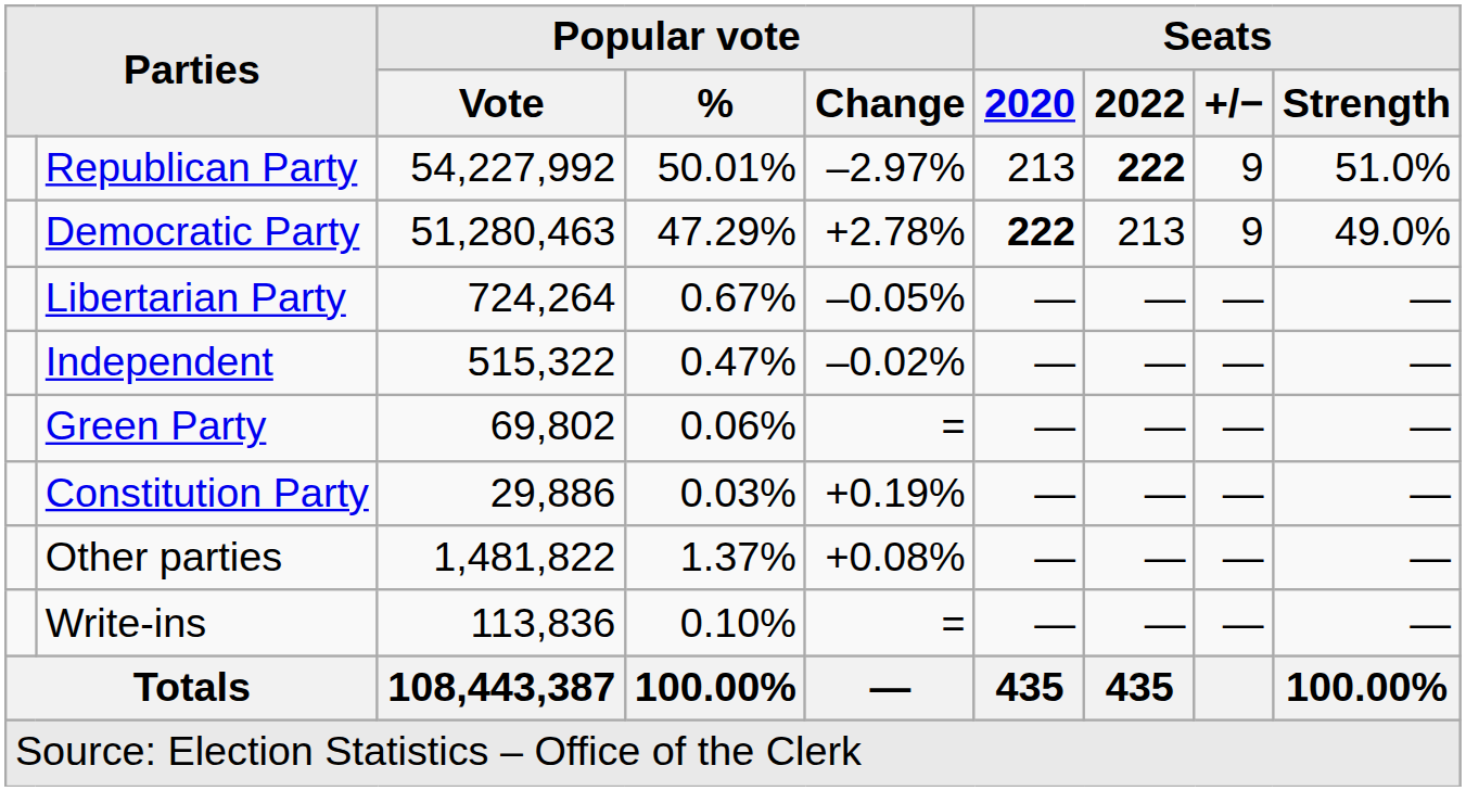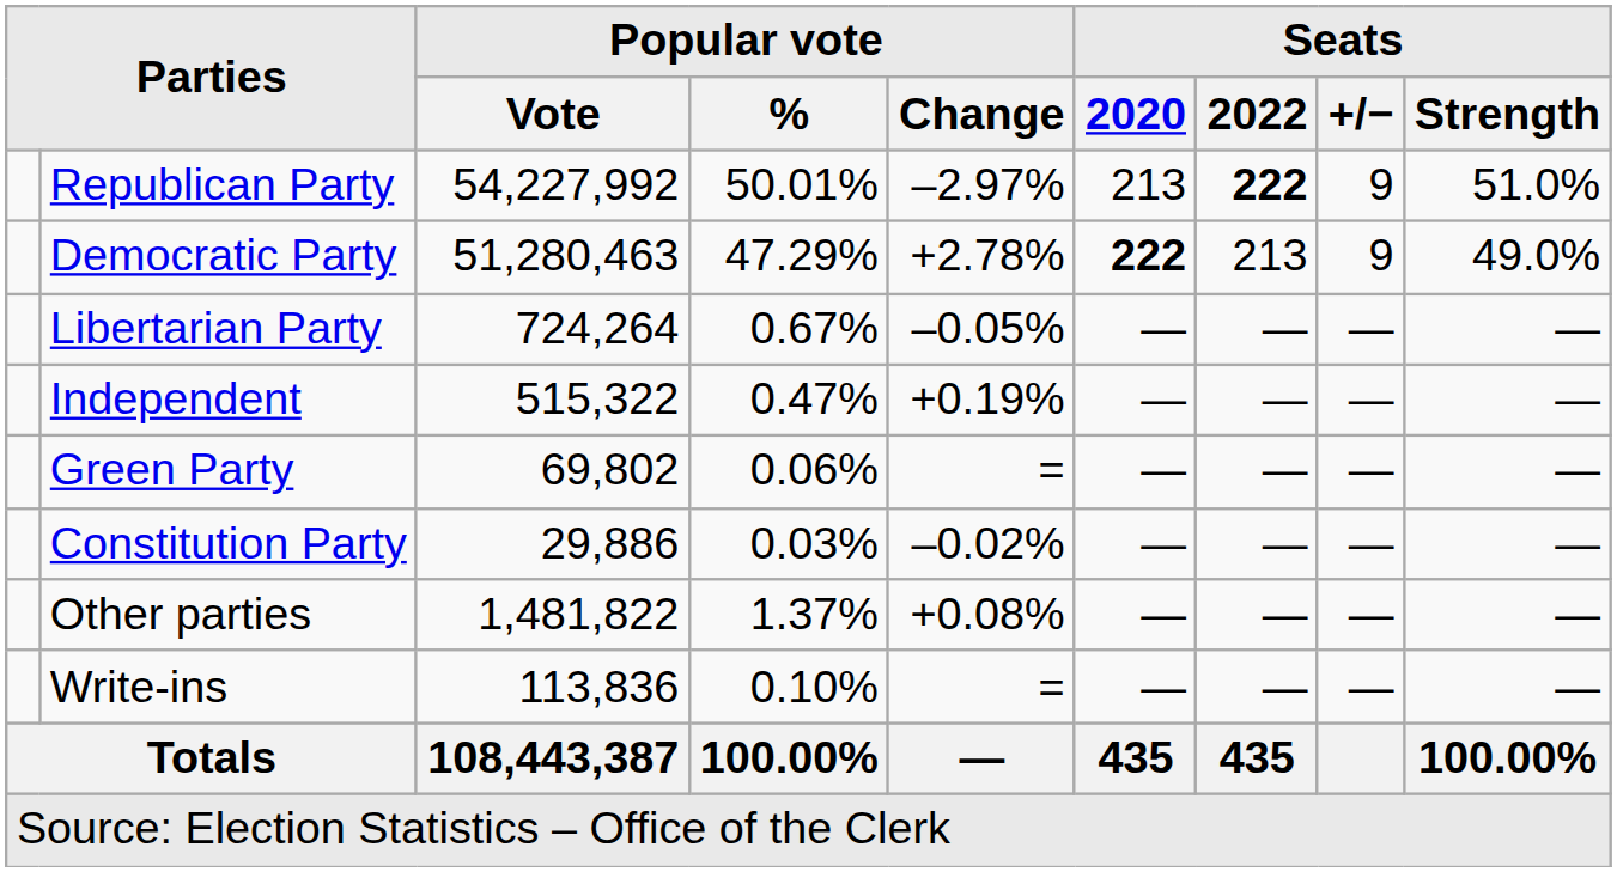Independent | Popular vote / Change: –0.02% -> +0.19%
Constitution Party | Popular vote / Change: +0.19% -> –0.02%
